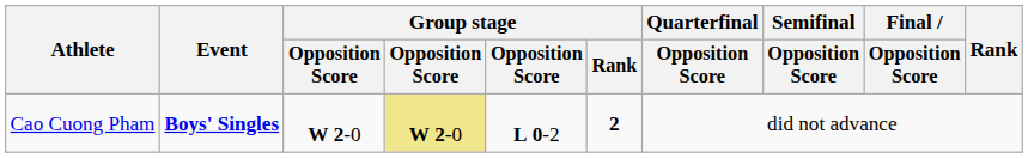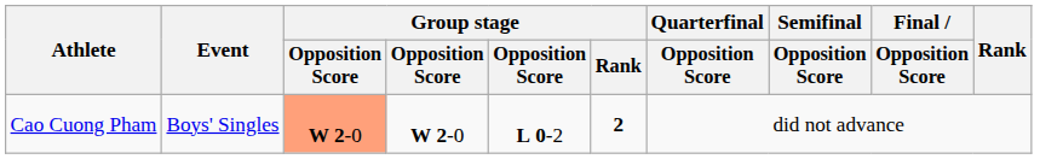Cao Cuong Pham | Event: bold -> normal
Cao Cuong Pham | column 3: no background -> lightsalmon background
Cao Cuong Pham | column 4: khaki background -> no background
